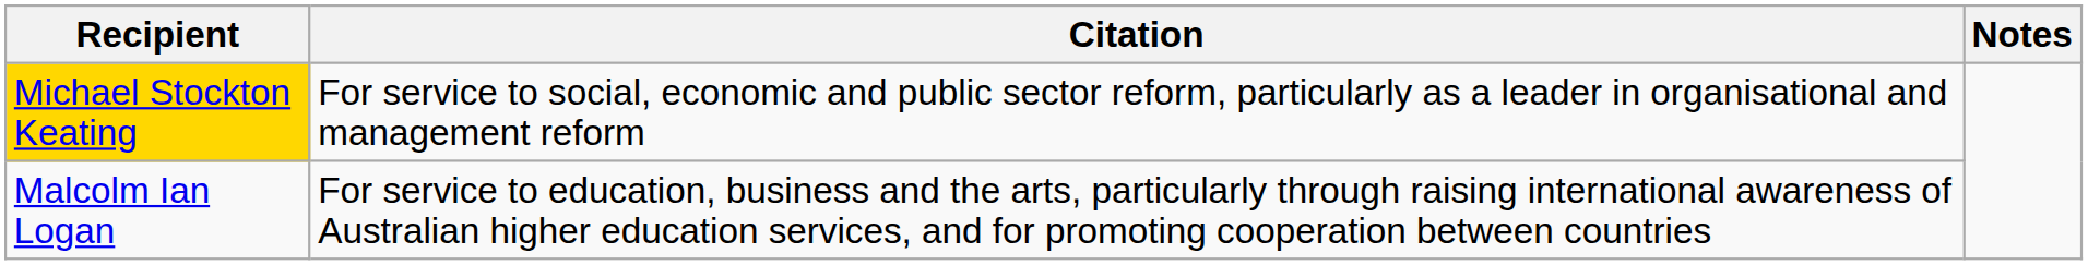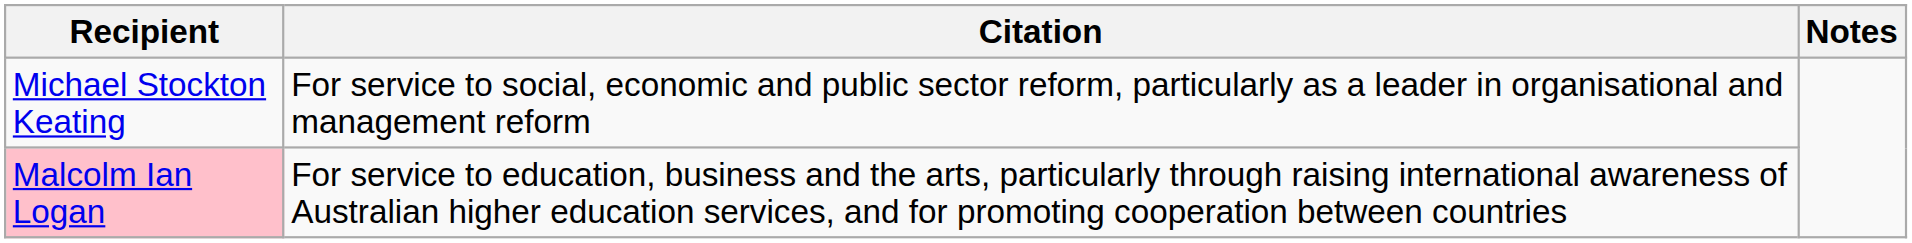Michael Stockton Keating | Recipient: gold background -> no background
Malcolm Ian Logan | Recipient: no background -> pink background
